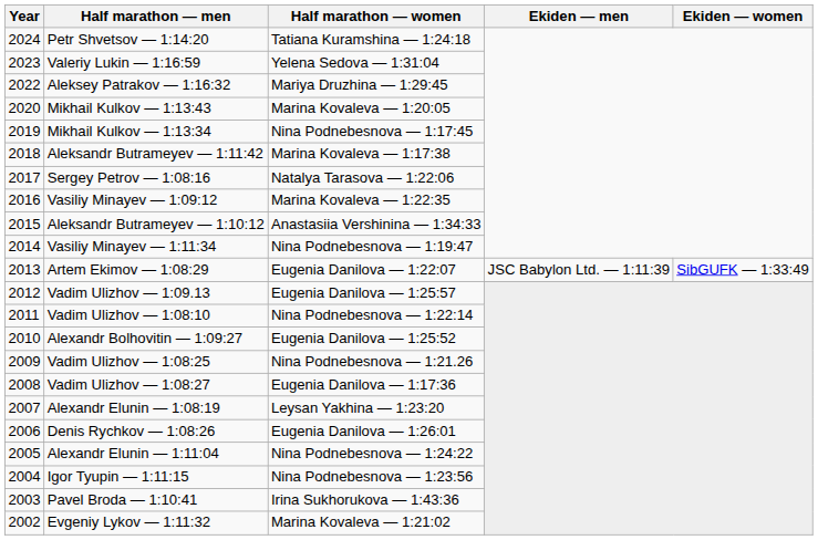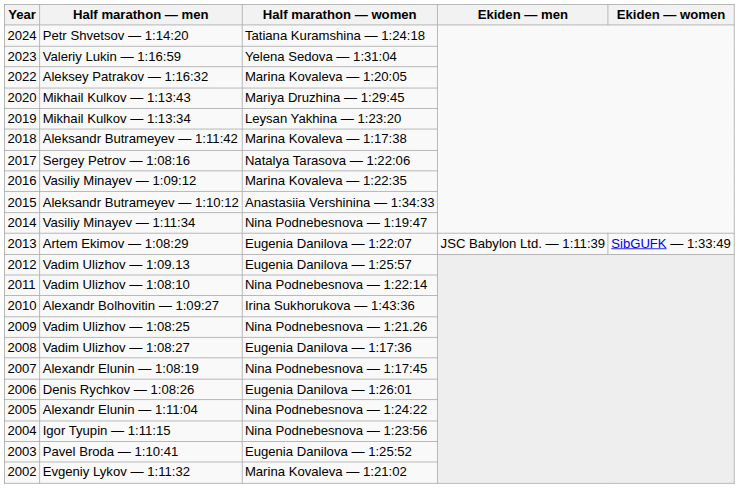Aleksey Patrakov — 1:16:32 | Half marathon — women: Mariya Druzhina — 1:29:45 -> Marina Kovaleva — 1:20:05
Mikhail Kulkov — 1:13:43 | Half marathon — women: Marina Kovaleva — 1:20:05 -> Mariya Druzhina — 1:29:45
Mikhail Kulkov — 1:13:34 | Half marathon — women: Nina Podnebesnova — 1:17:45 -> Leysan Yakhina — 1:23:20
Alexandr Bolhovitin — 1:09:27 | Half marathon — women: Eugenia Danilova — 1:25:52 -> Irina Sukhorukova — 1:43:36
Alexandr Elunin — 1:08:19 | Half marathon — women: Leysan Yakhina — 1:23:20 -> Nina Podnebesnova — 1:17:45
Pavel Broda — 1:10:41 | Half marathon — women: Irina Sukhorukova — 1:43:36 -> Eugenia Danilova — 1:25:52
